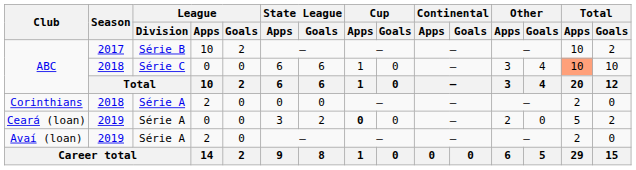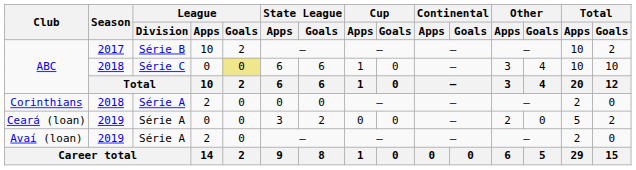ABC / 2018 | League / Goals: no background -> khaki background
ABC / 2018 | Total / Apps: lightsalmon background -> no background
Ceará (loan) | Cup / Apps: bold -> normal
